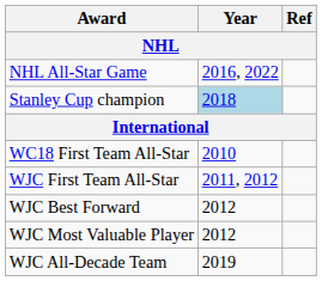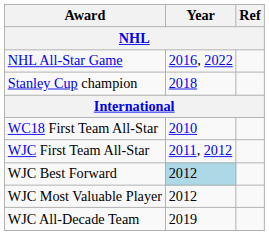Stanley Cup champion | Year: lightblue background -> no background
WJC Best Forward | Year: no background -> lightblue background
